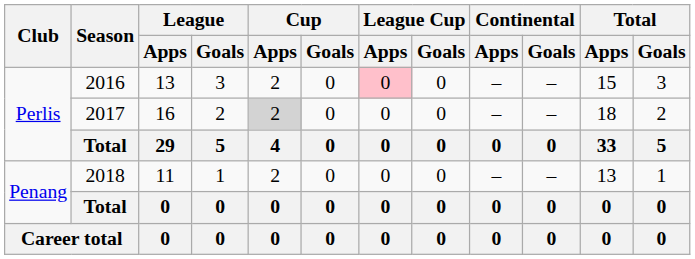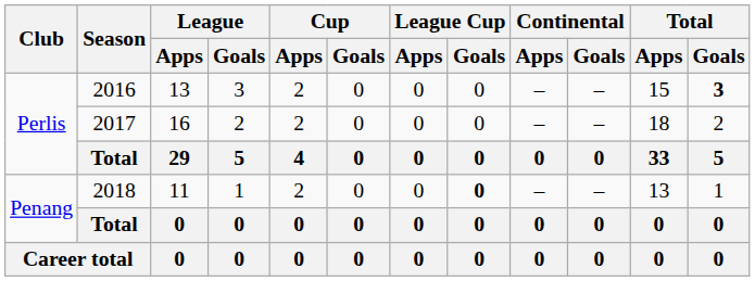2016 | League Cup / Apps: pink background -> no background
2016 | Total / Goals: normal -> bold
2017 | Cup / Apps: lightgrey background -> no background
2018 | League Cup / Goals: normal -> bold
